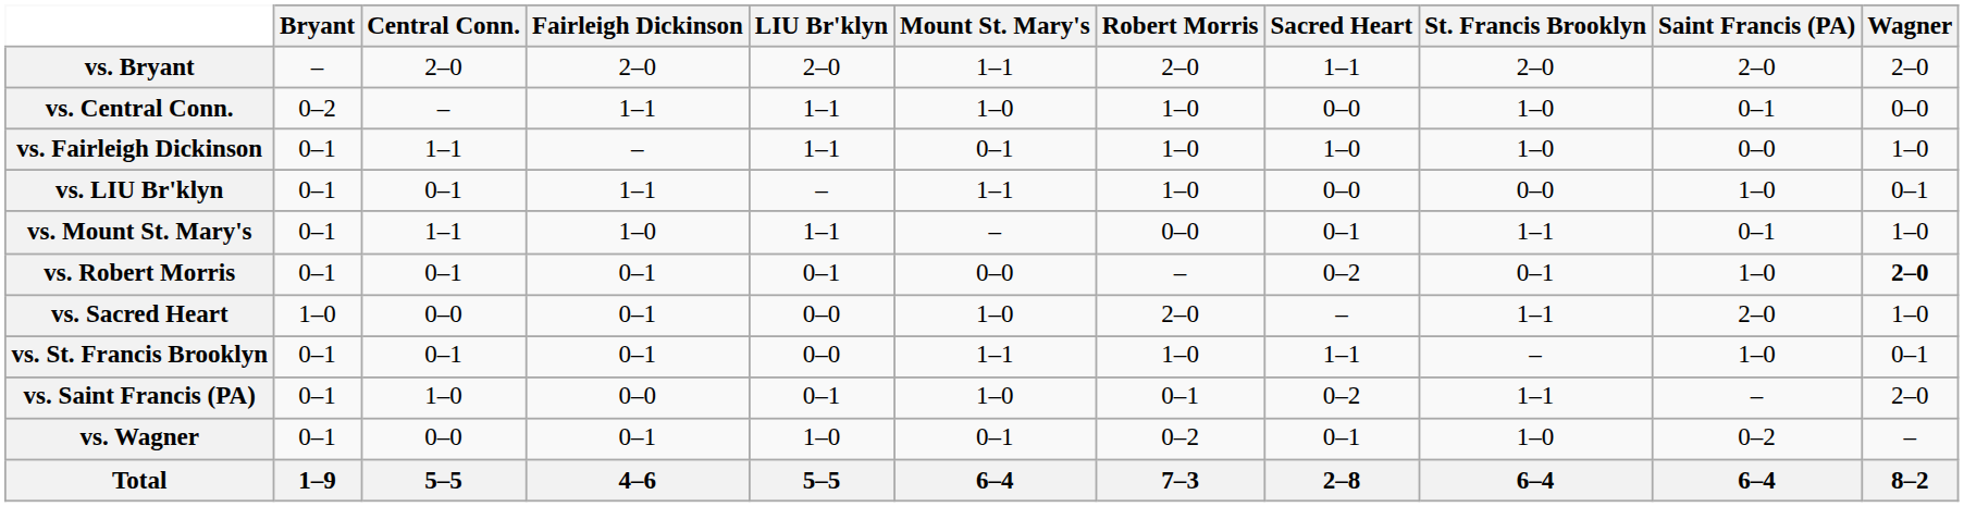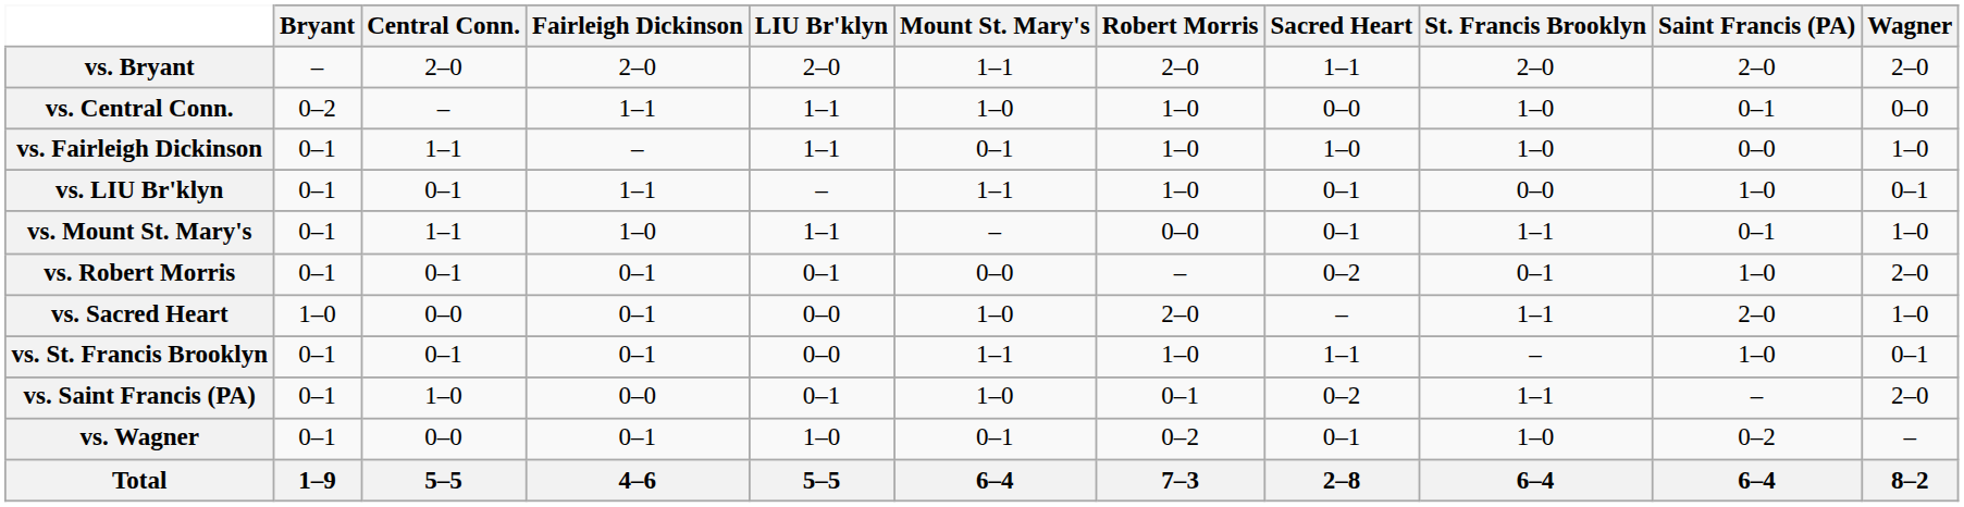vs. LIU Br'klyn | Sacred Heart: 0–0 -> 0–1
vs. Robert Morris | Wagner: bold -> normal
